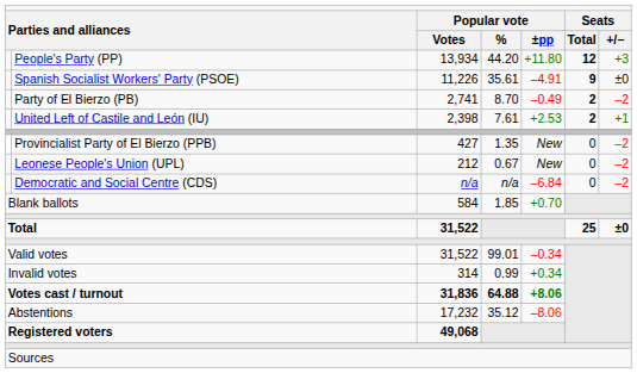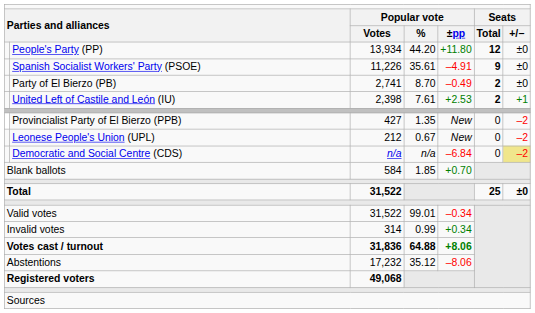People's Party (PP) | column 7: +3 -> ±0
Party of El Bierzo (PB) | column 7: –2 -> ±0
Democratic and Social Centre (CDS) | column 7: no background -> khaki background
